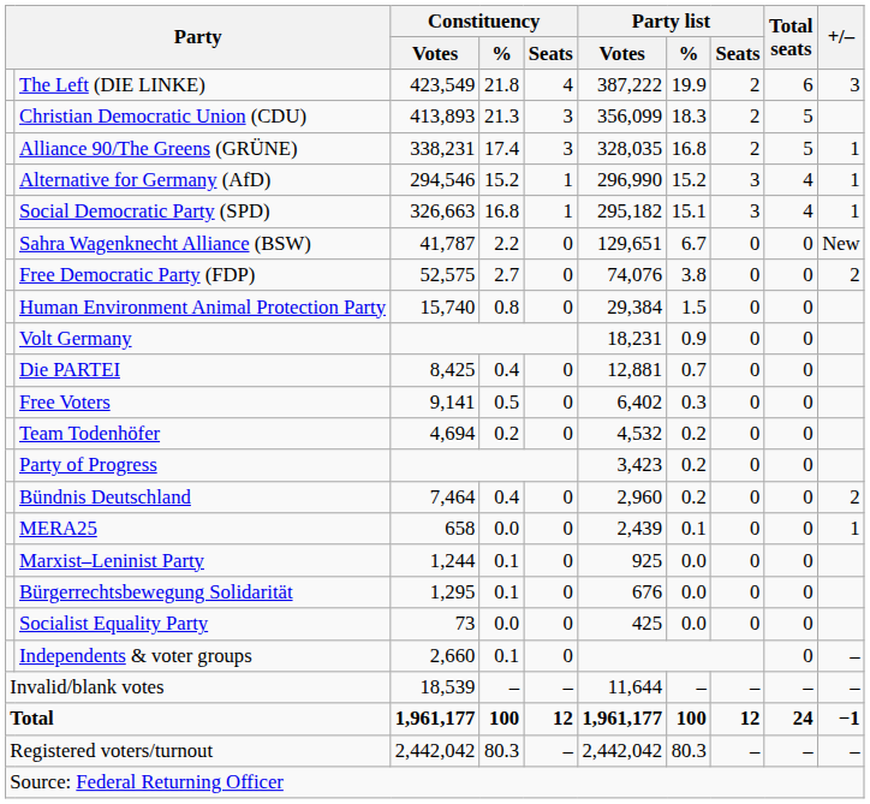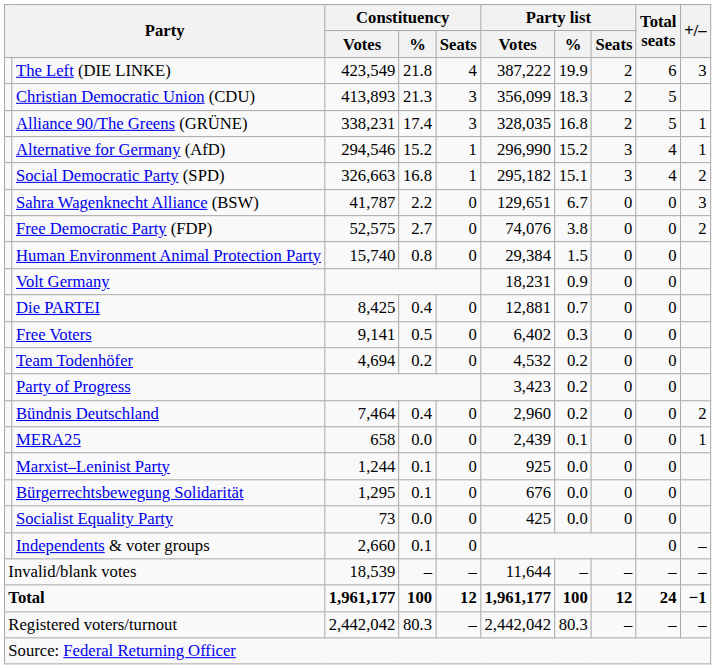Social Democratic Party (SPD) | +/–: 1 -> 2
Sahra Wagenknecht Alliance (BSW) | +/–: New -> 3
